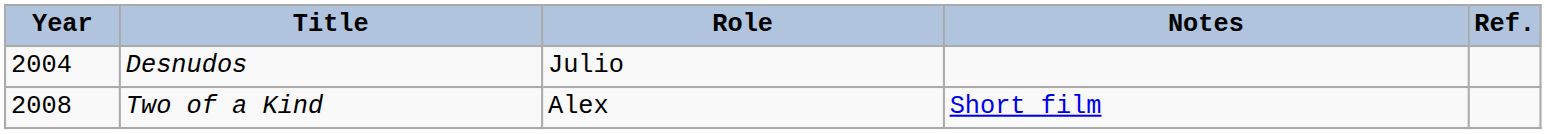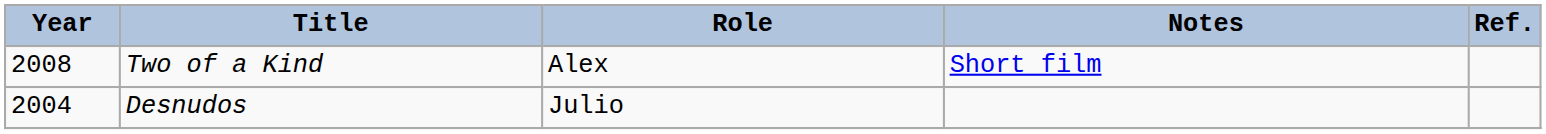rows swapped: Desnudos <-> Two of a Kind
